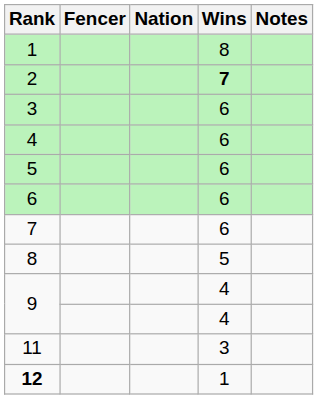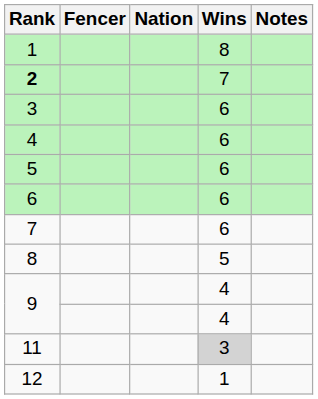2 | Rank: normal -> bold
2 | Wins: bold -> normal
11 | Wins: no background -> lightgrey background
12 | Rank: bold -> normal
